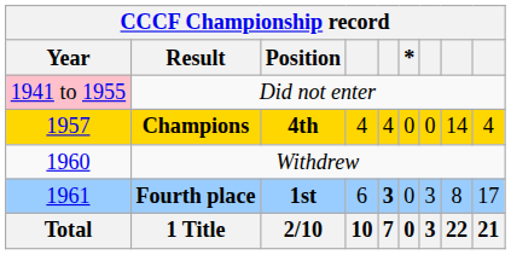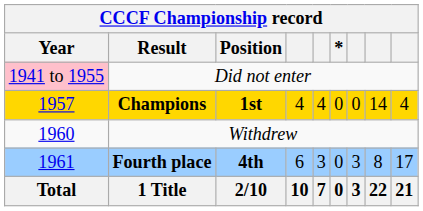Champions | Position: 4th -> 1st
Fourth place | Position: 1st -> 4th
Fourth place | column 5: bold -> normal
